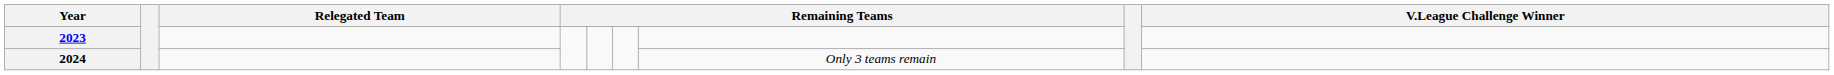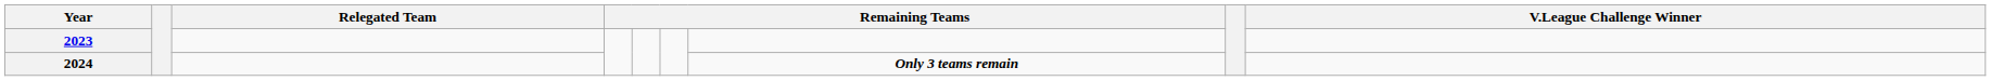2024 | column 7: normal -> bold
